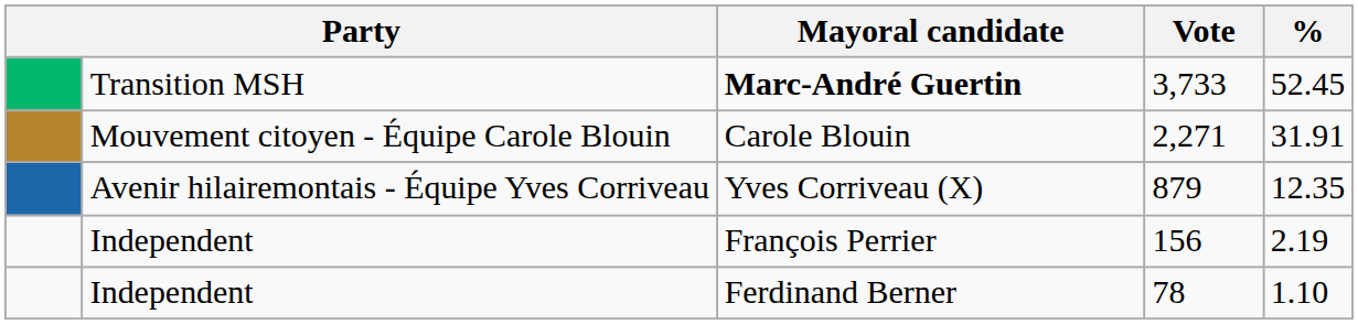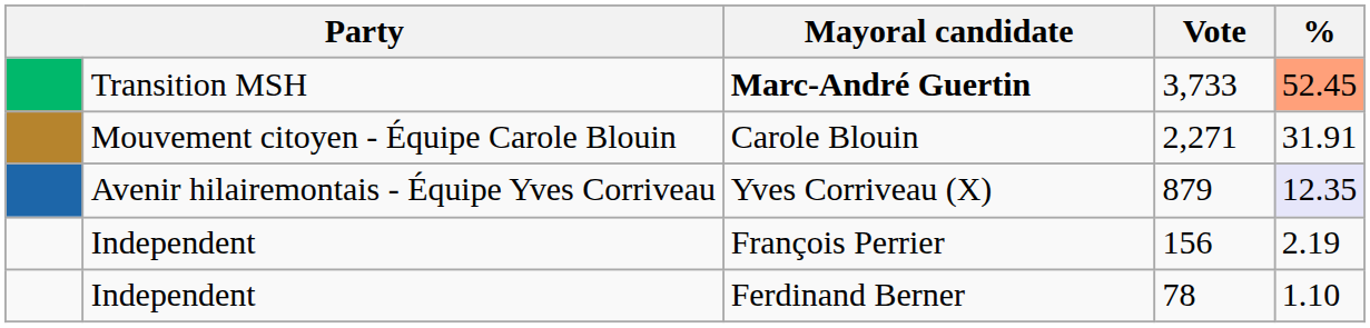Marc-André Guertin | %: no background -> lightsalmon background
Yves Corriveau (X) | %: no background -> lavender background
